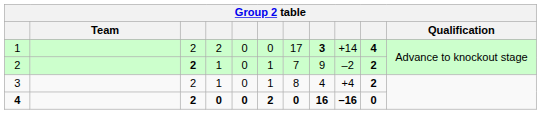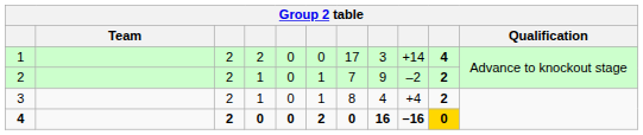row 3 | column 8: bold -> normal
row 4 | column 3: bold -> normal
row 6 | column 10: no background -> gold background
